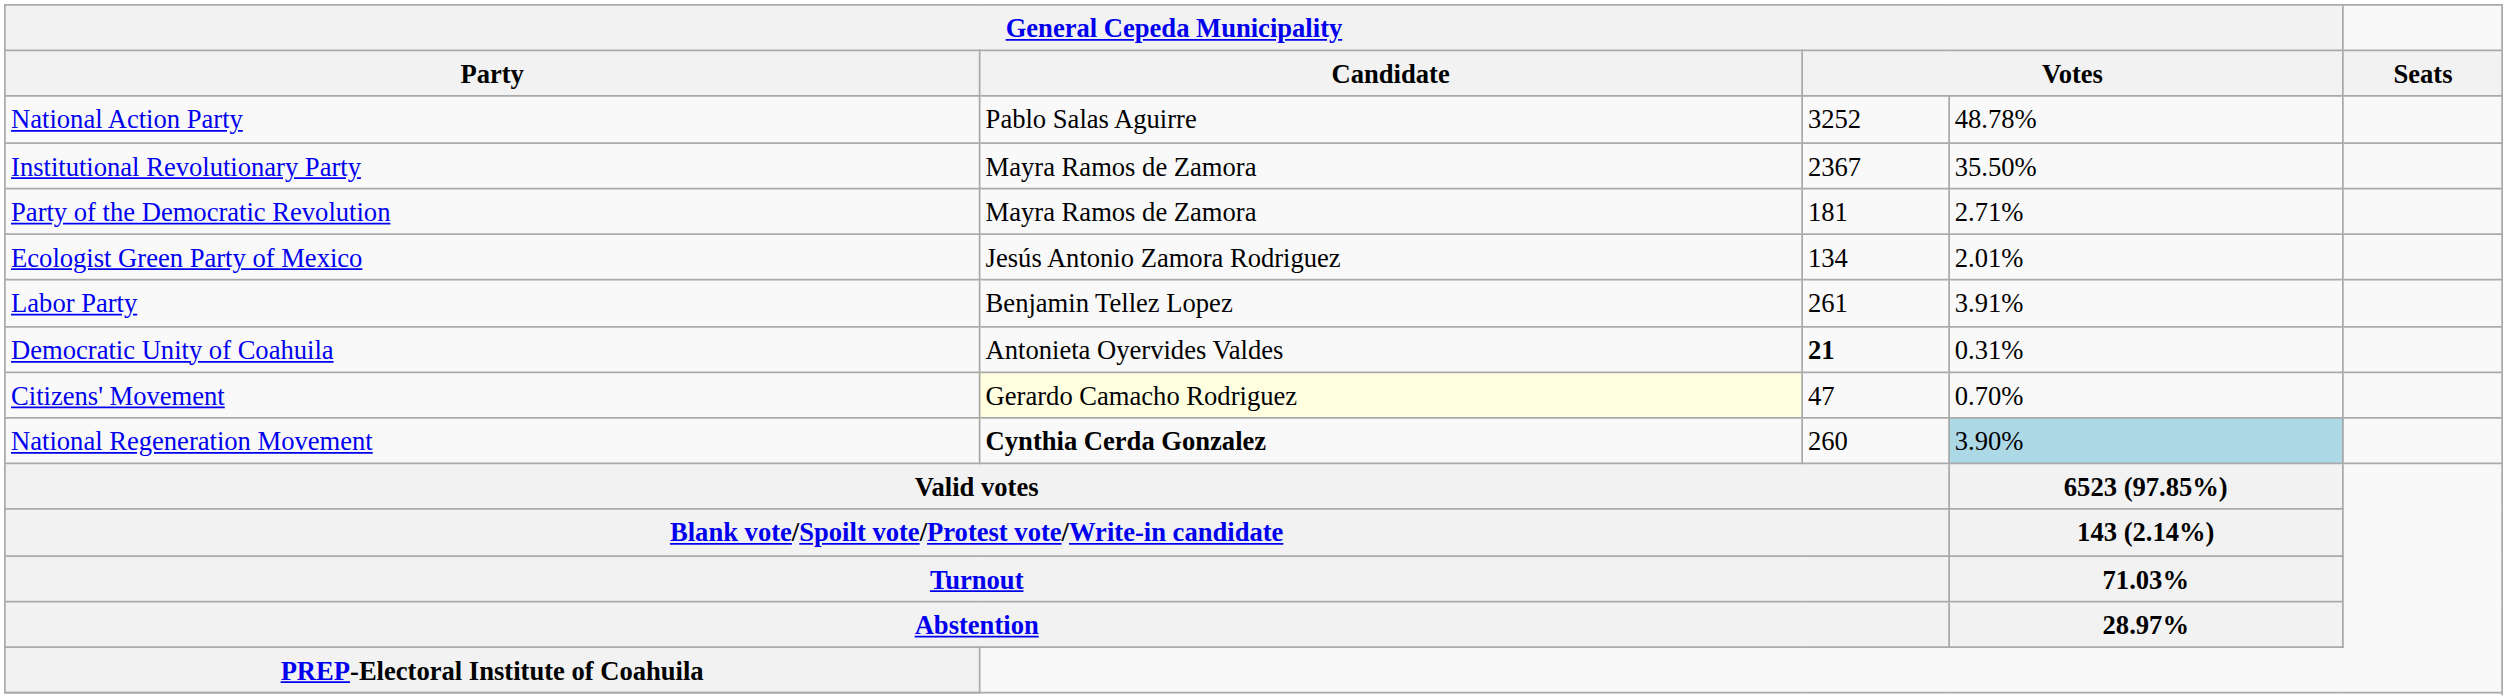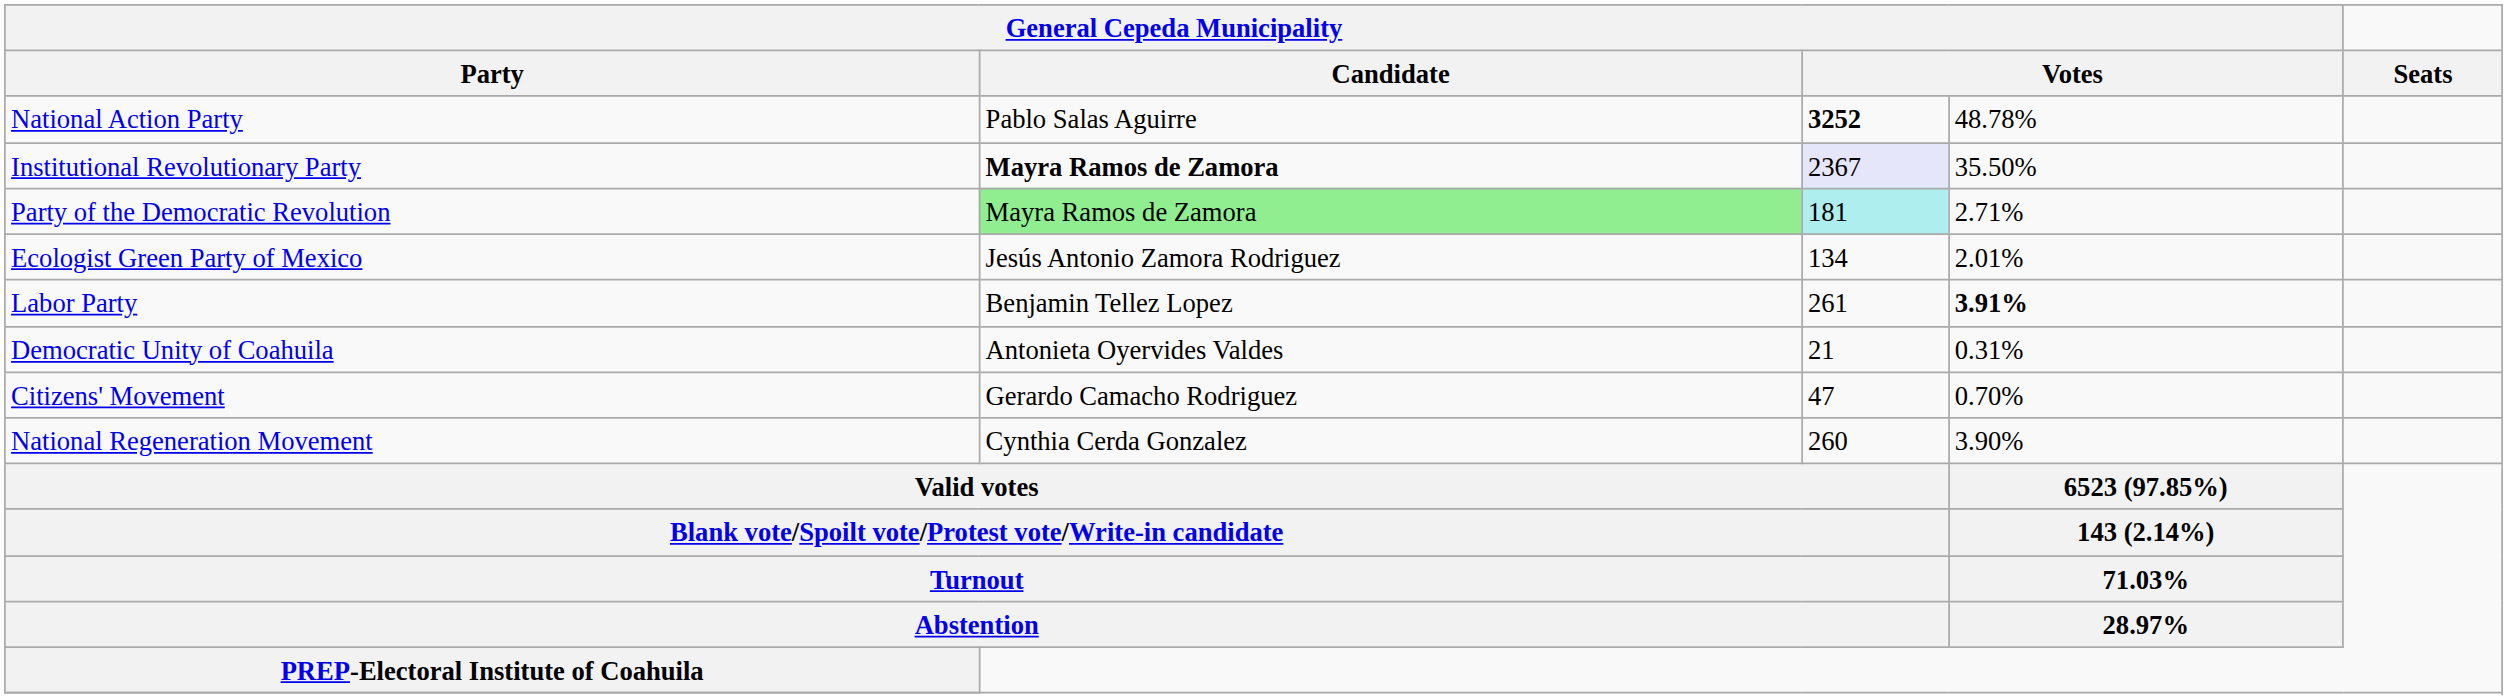National Action Party | column 3: normal -> bold
Institutional Revolutionary Party | General Cepeda Municipality / Candidate: normal -> bold
Institutional Revolutionary Party | column 3: no background -> lavender background
Party of the Democratic Revolution | General Cepeda Municipality / Candidate: no background -> lightgreen background
Party of the Democratic Revolution | column 3: no background -> paleturquoise background
Labor Party | column 4: normal -> bold
Democratic Unity of Coahuila | column 3: bold -> normal
Citizens' Movement | General Cepeda Municipality / Candidate: lightyellow background -> no background
National Regeneration Movement | General Cepeda Municipality / Candidate: bold -> normal
National Regeneration Movement | column 4: lightblue background -> no background
